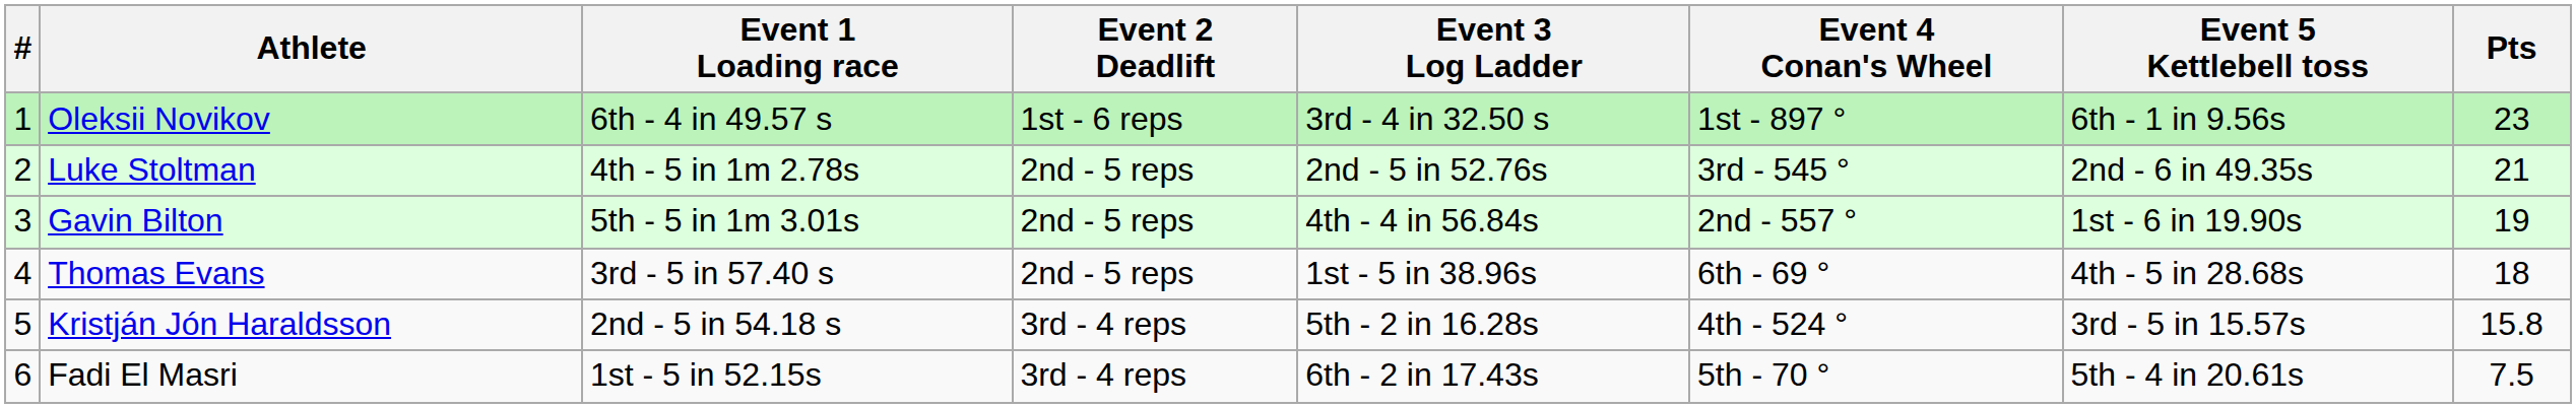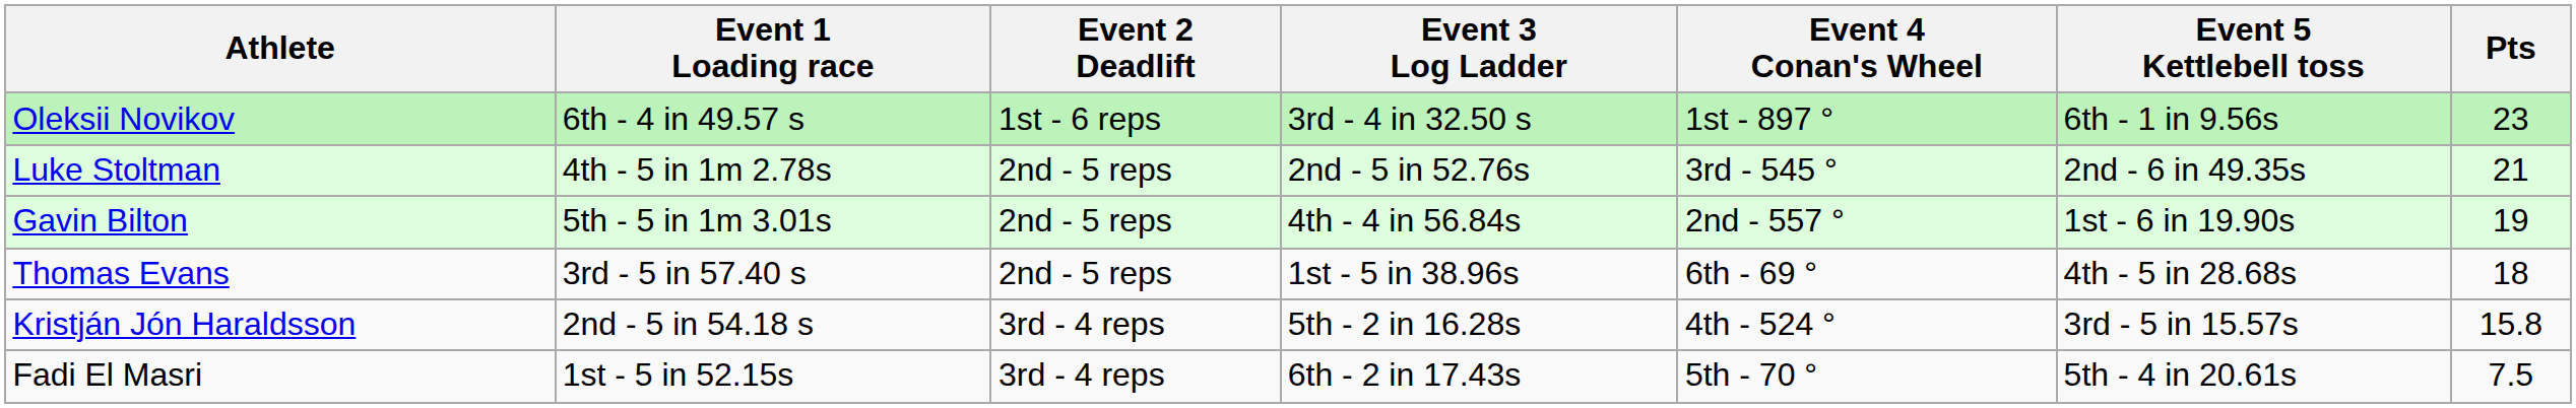- column: # | 1 | 2 | 3 | 4 | 5 | 6
